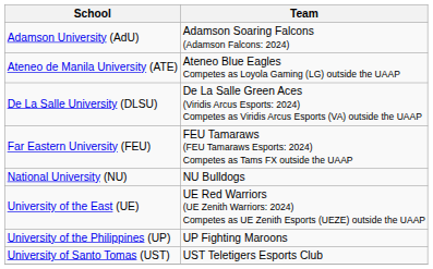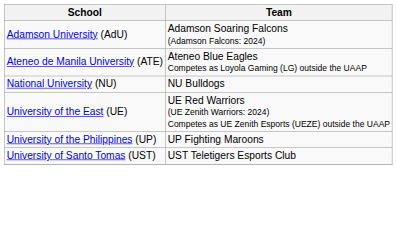- row: De La Salle University (DLSU) | De La Salle Green Aces (Viridis Arcus Esports: 2024) Competes as Viridis Arcus Esports (VA) outside the UAAP
- row: Far Eastern University (FEU) | FEU Tamaraws (FEU Tamaraws Esports: 2024) Competes as Tams FX outside the UAAP
